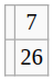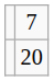row 2 | column 2: 26 -> 20
